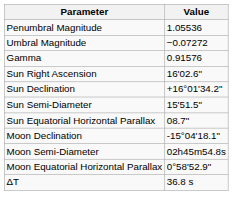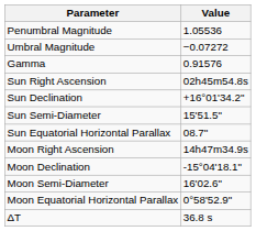Sun Right Ascension | Value: 16'02.6" -> 02h45m54.8s
+ row: Moon Right Ascension | 14h47m34.9s
Moon Semi-Diameter | Value: 02h45m54.8s -> 16'02.6"
